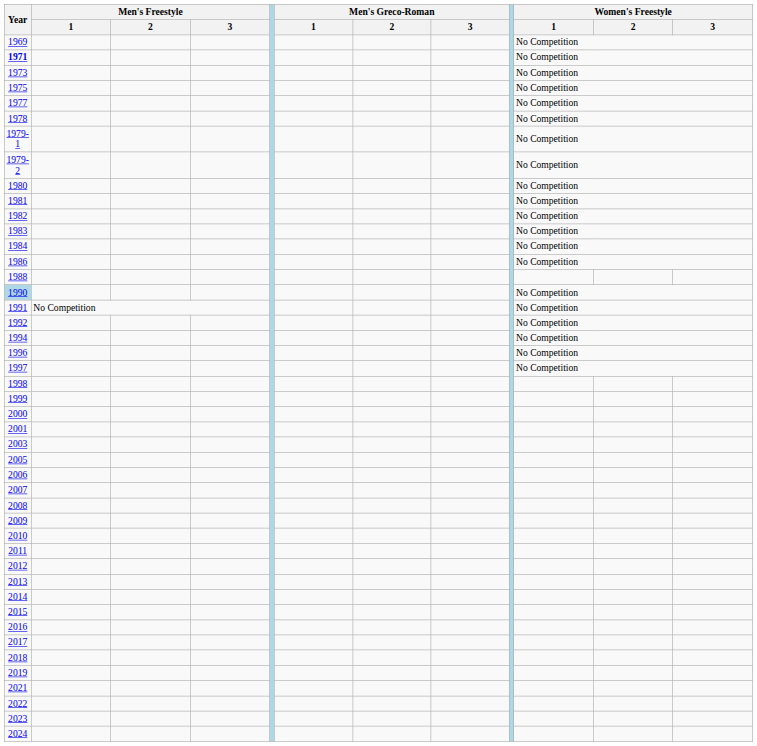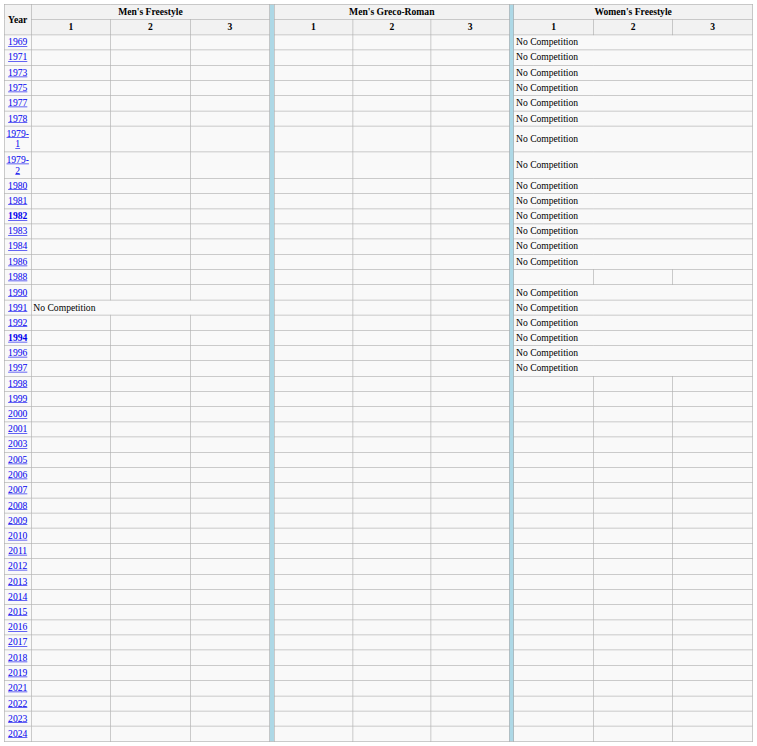1971 | Year: bold -> normal
1982 | Year: normal -> bold
1990 | Year: lightblue background -> no background
1994 | Year: normal -> bold
